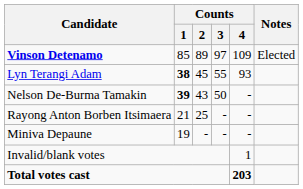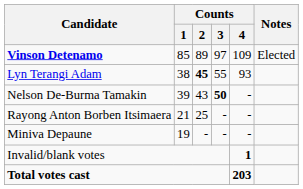Lyn Terangi Adam | Counts / 1: bold -> normal
Lyn Terangi Adam | Counts / 2: normal -> bold
Nelson De-Burma Tamakin | Counts / 1: bold -> normal
Nelson De-Burma Tamakin | Counts / 3: normal -> bold
Invalid/blank votes | Counts / 4: normal -> bold
